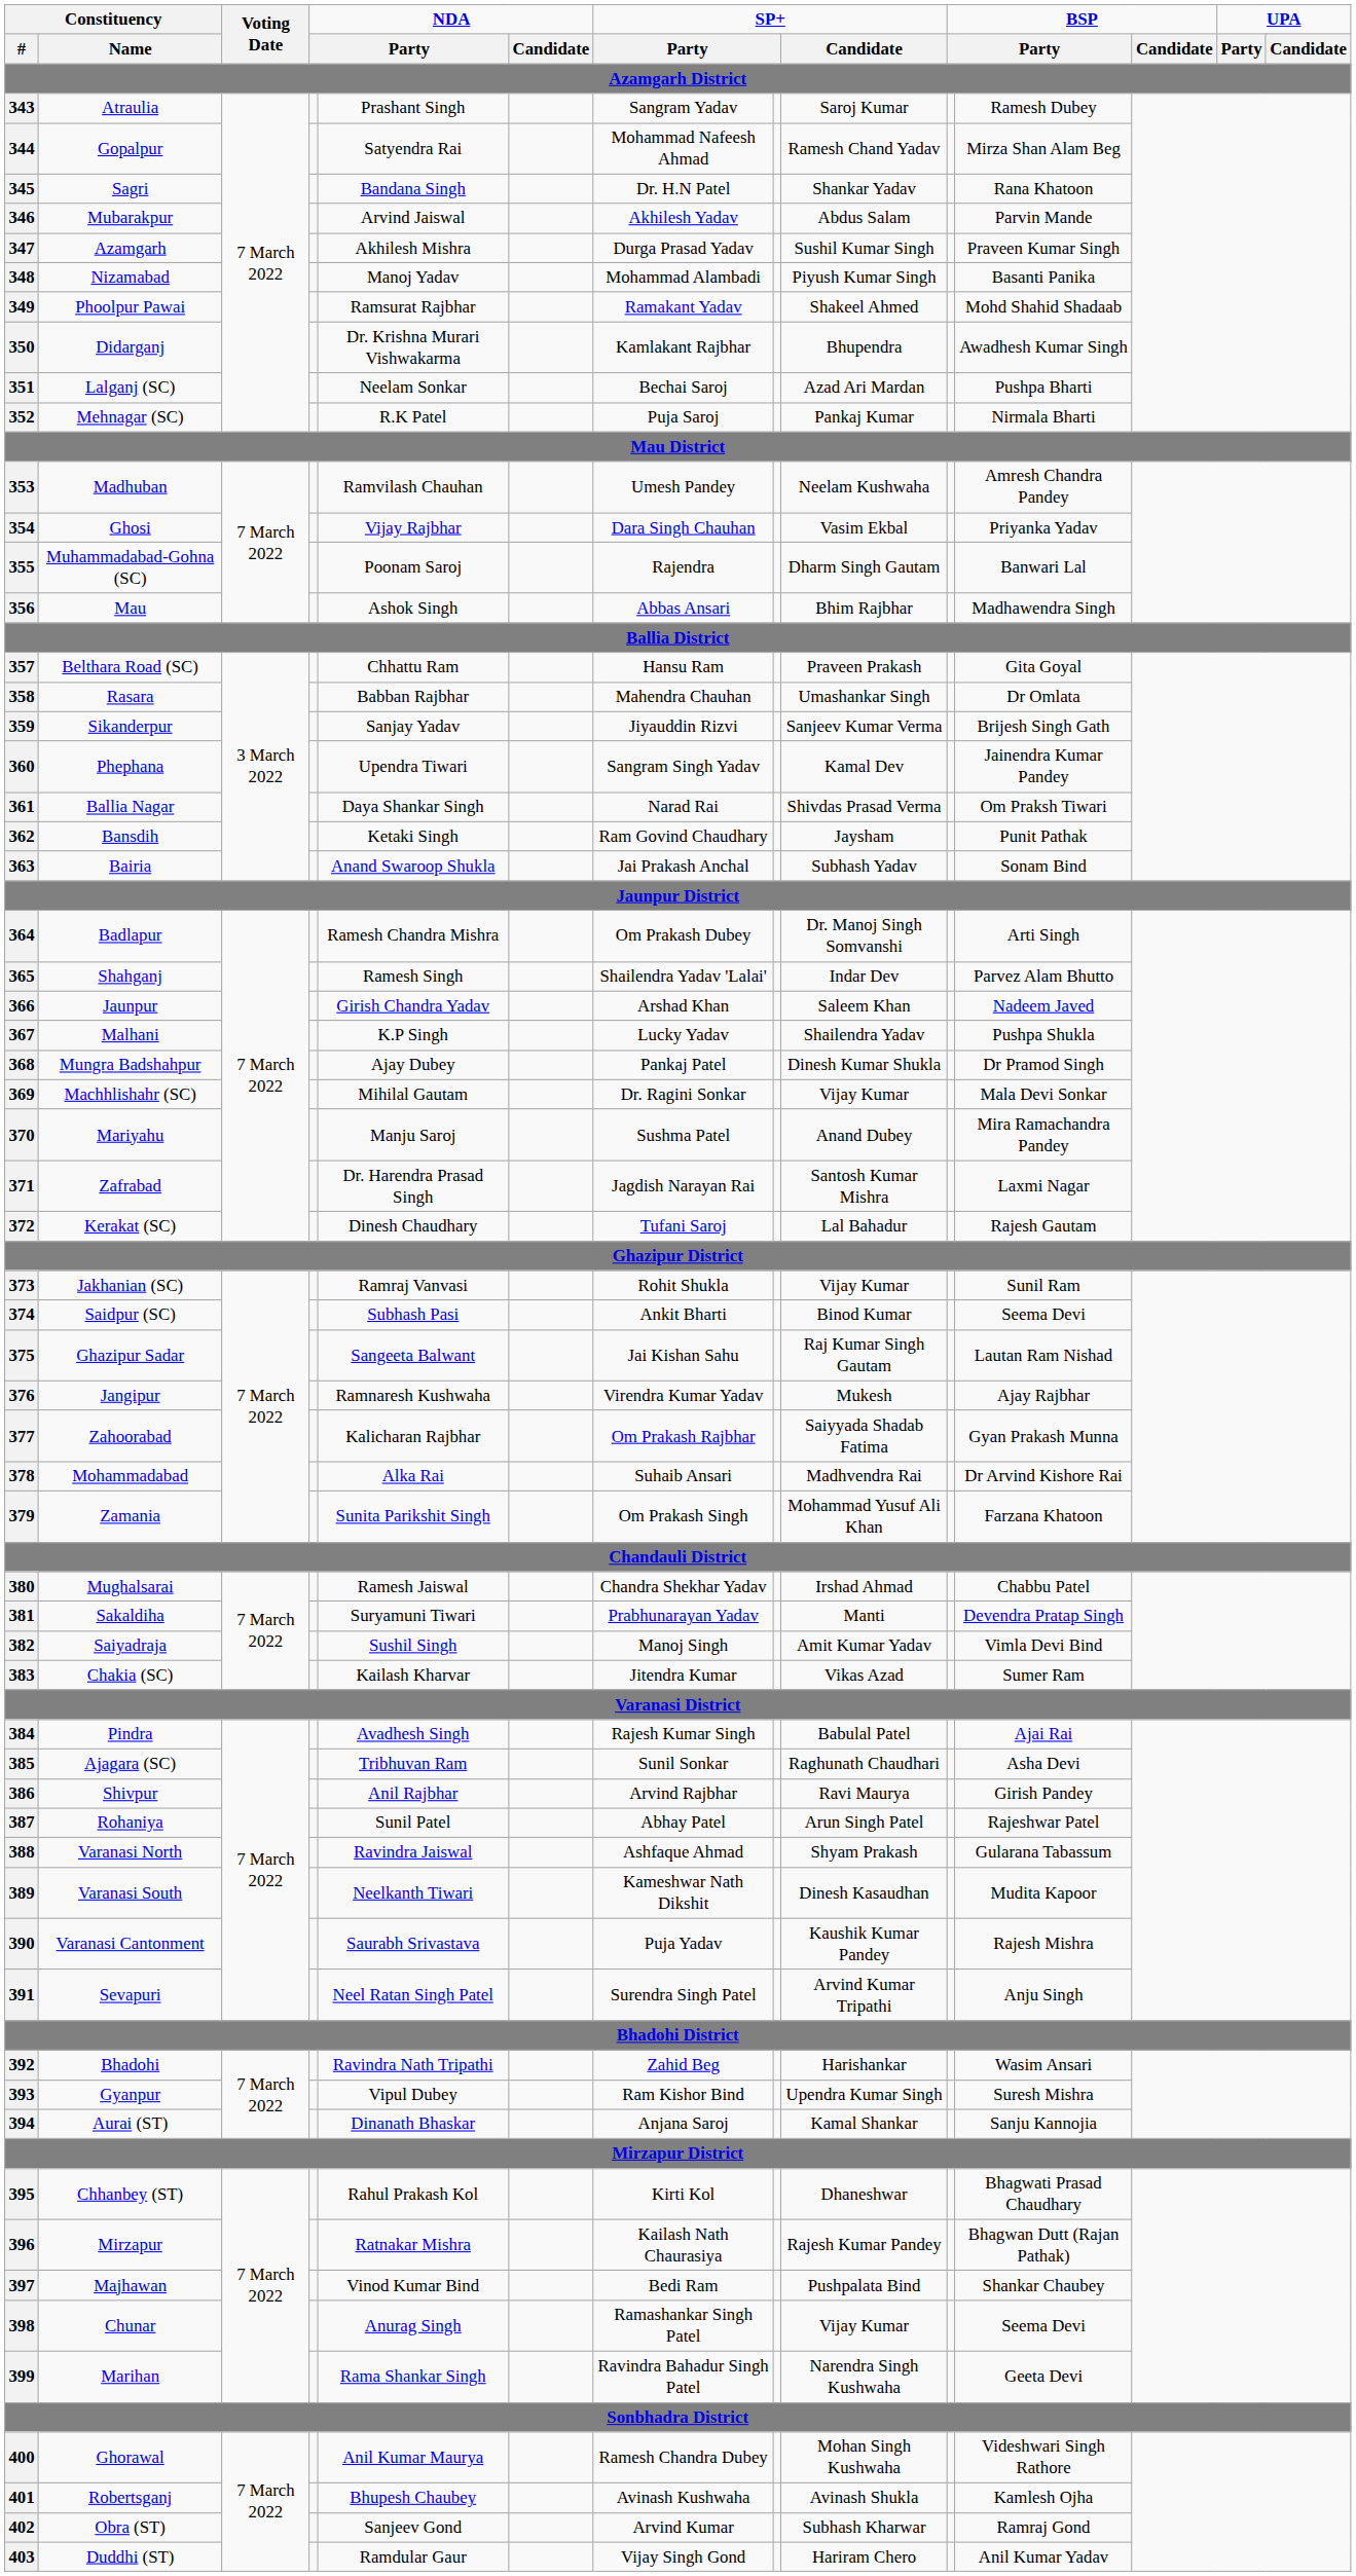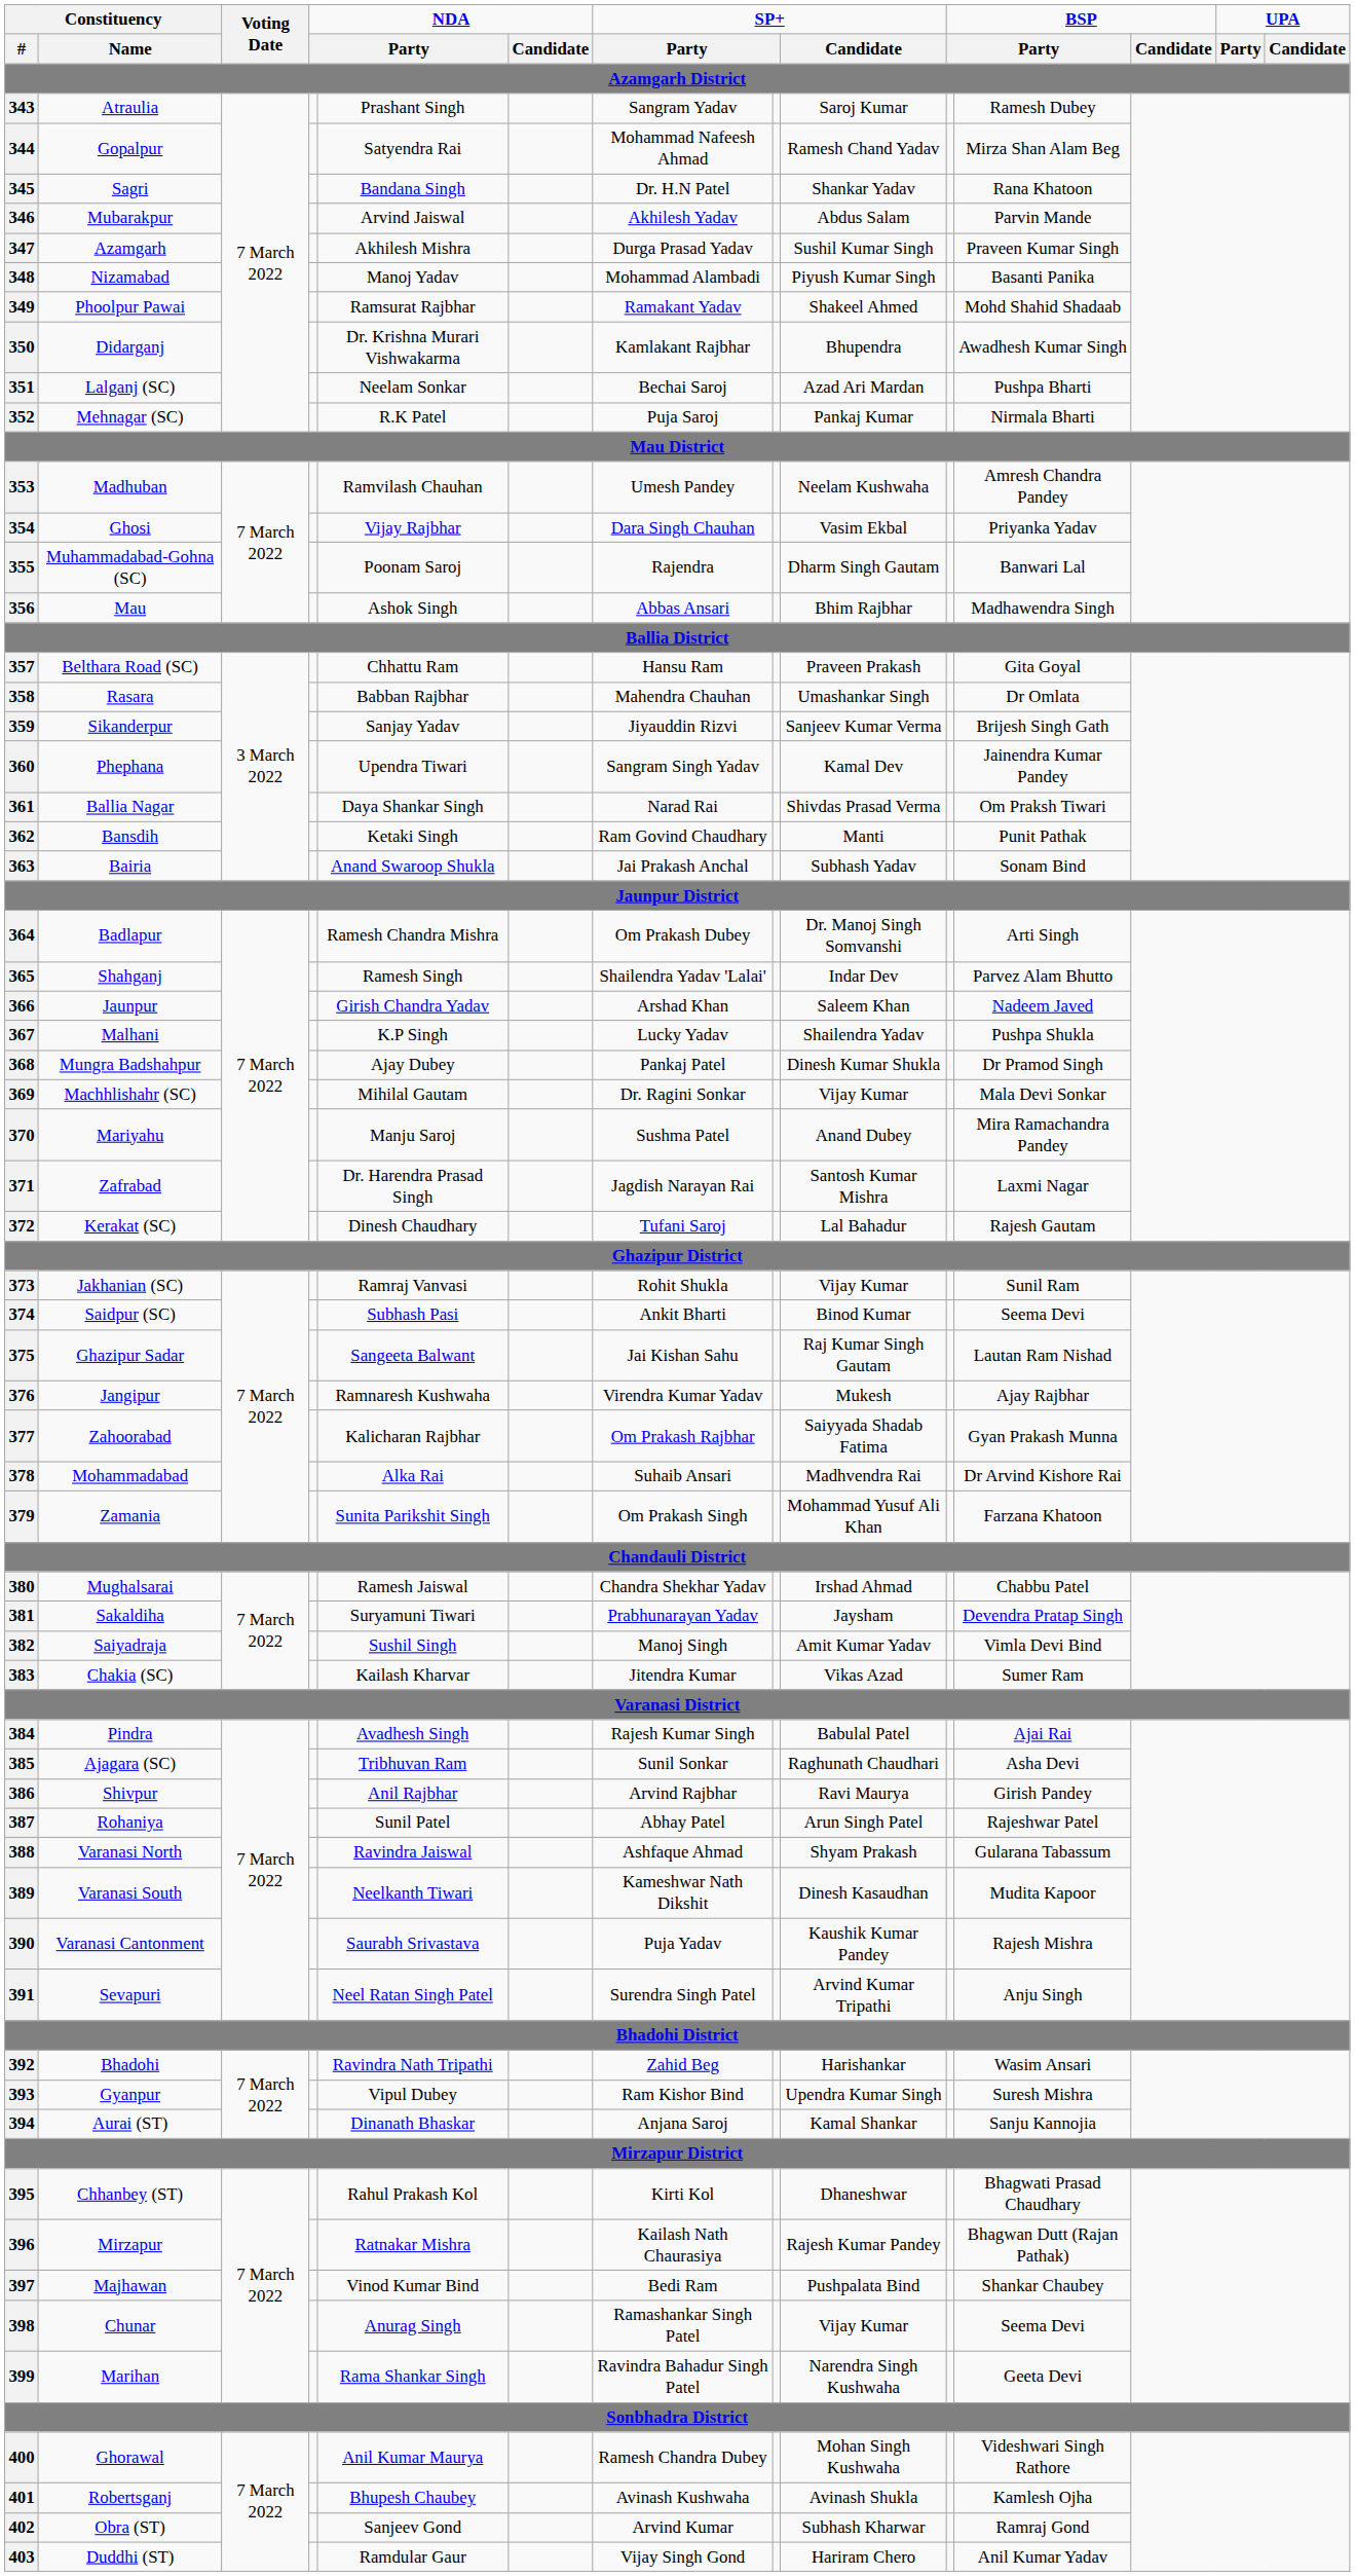Bansdih | column 9: Jaysham -> Manti
Sakaldiha | column 9: Manti -> Jaysham
